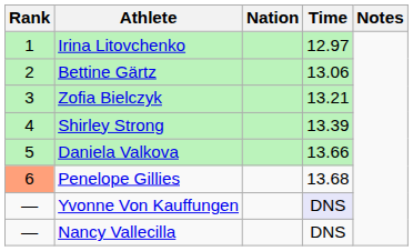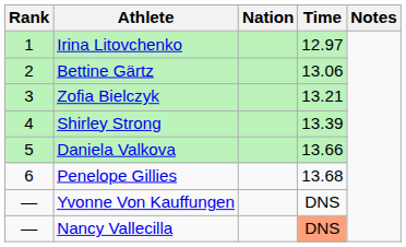Penelope Gillies | Rank: lightsalmon background -> no background
Yvonne Von Kauffungen | Time: lavender background -> no background
Nancy Vallecilla | Time: no background -> lightsalmon background
